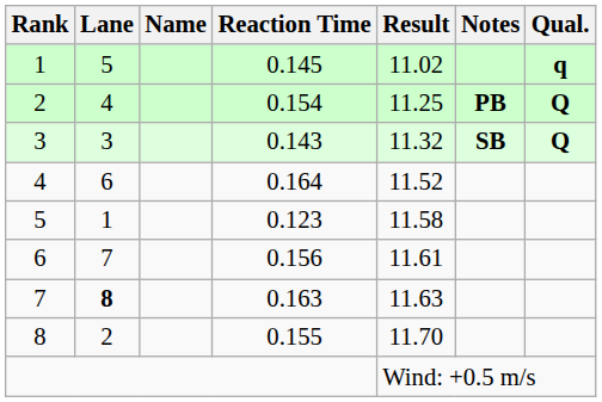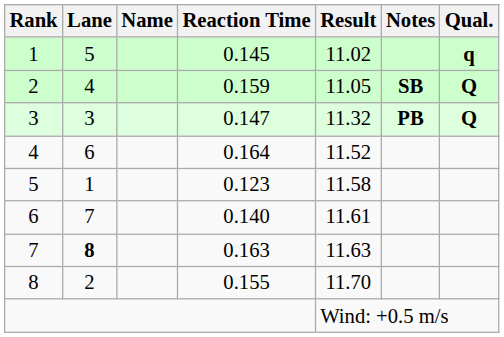row 3 | Reaction Time: 0.154 -> 0.159
row 3 | Result: 11.25 -> 11.05
row 3 | Notes: PB -> SB
row 4 | Reaction Time: 0.143 -> 0.147
row 4 | Notes: SB -> PB
row 7 | Reaction Time: 0.156 -> 0.140
